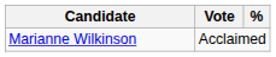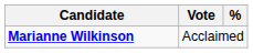Marianne Wilkinson | Candidate: normal -> bold
